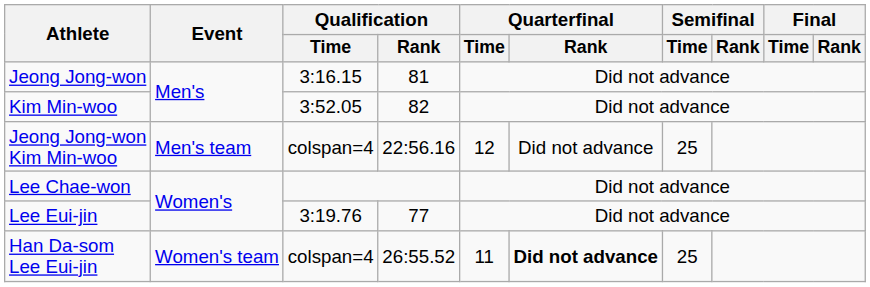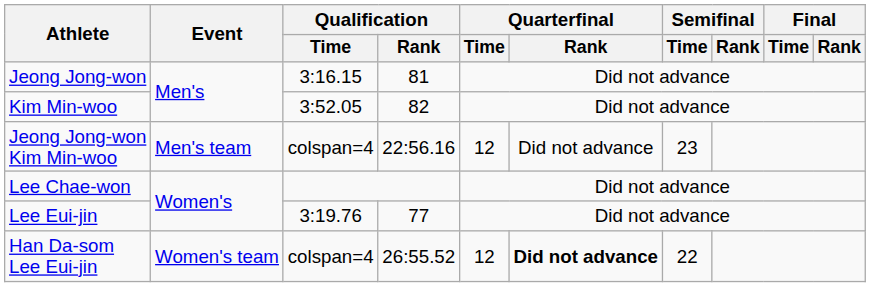Jeong Jong-won Kim Min-woo | Semifinal / Time: 25 -> 23
Han Da-som Lee Eui-jin | Quarterfinal / Time: 11 -> 12
Han Da-som Lee Eui-jin | Semifinal / Time: 25 -> 22
